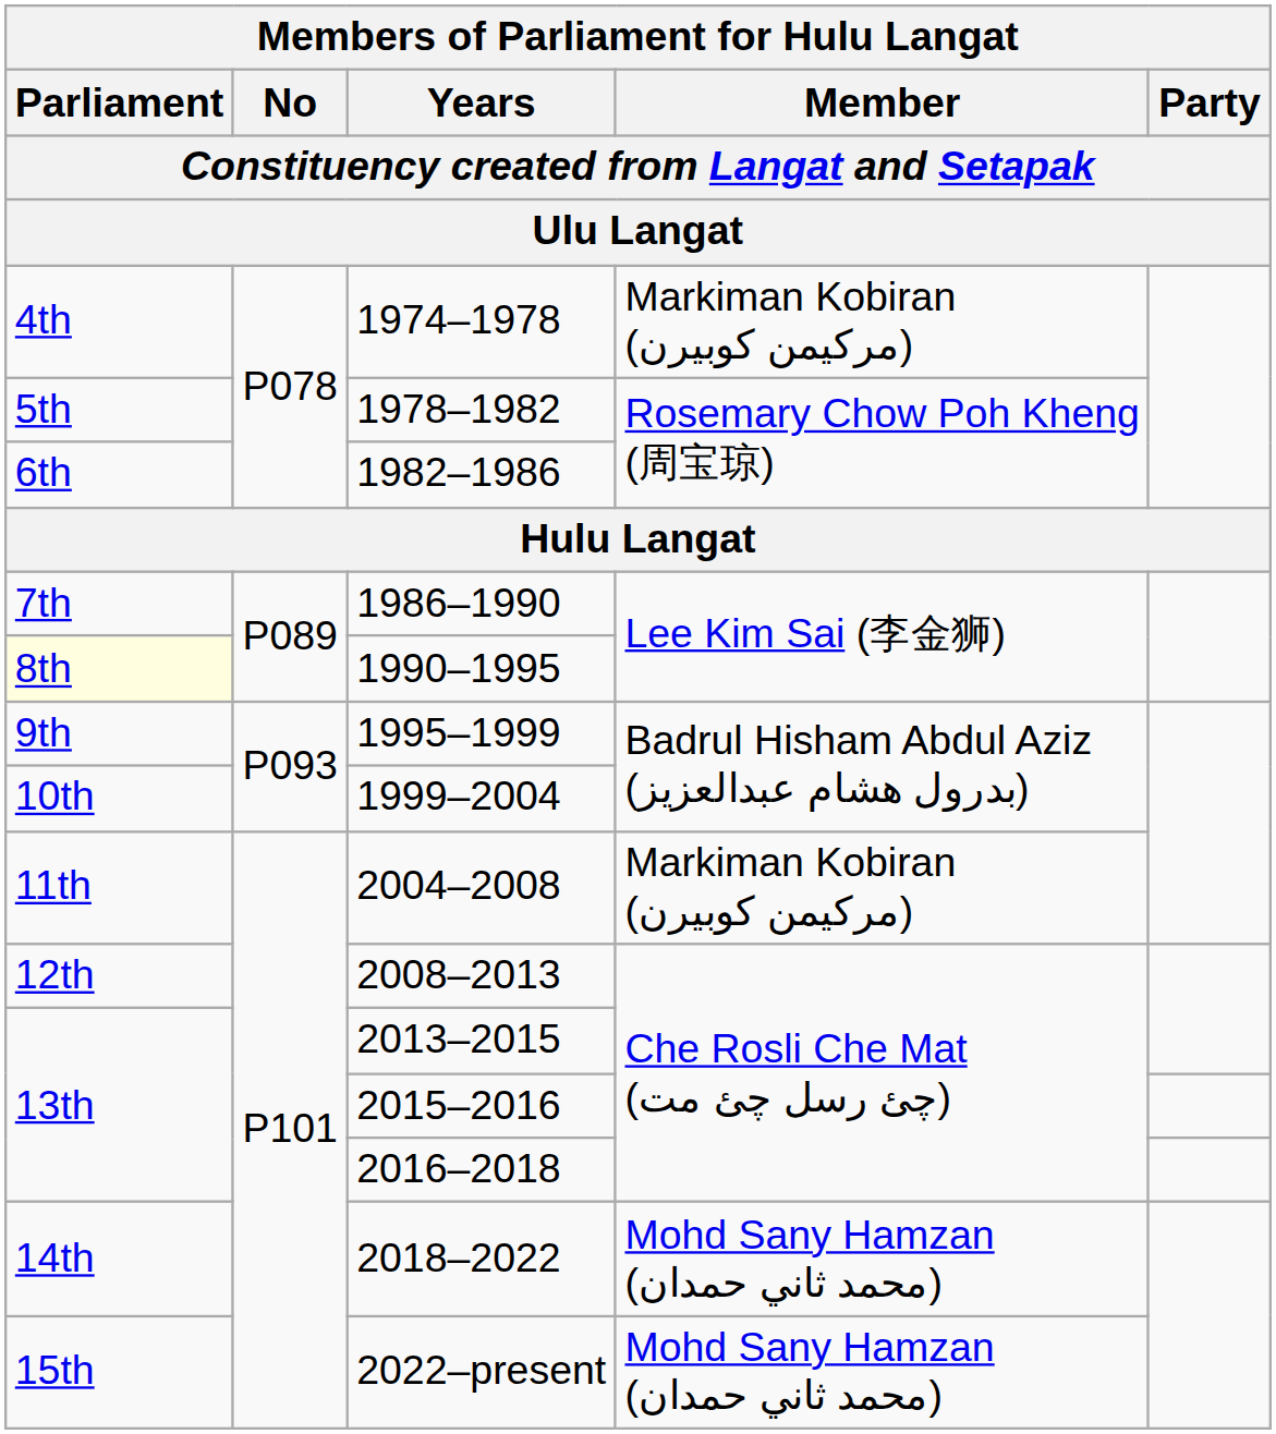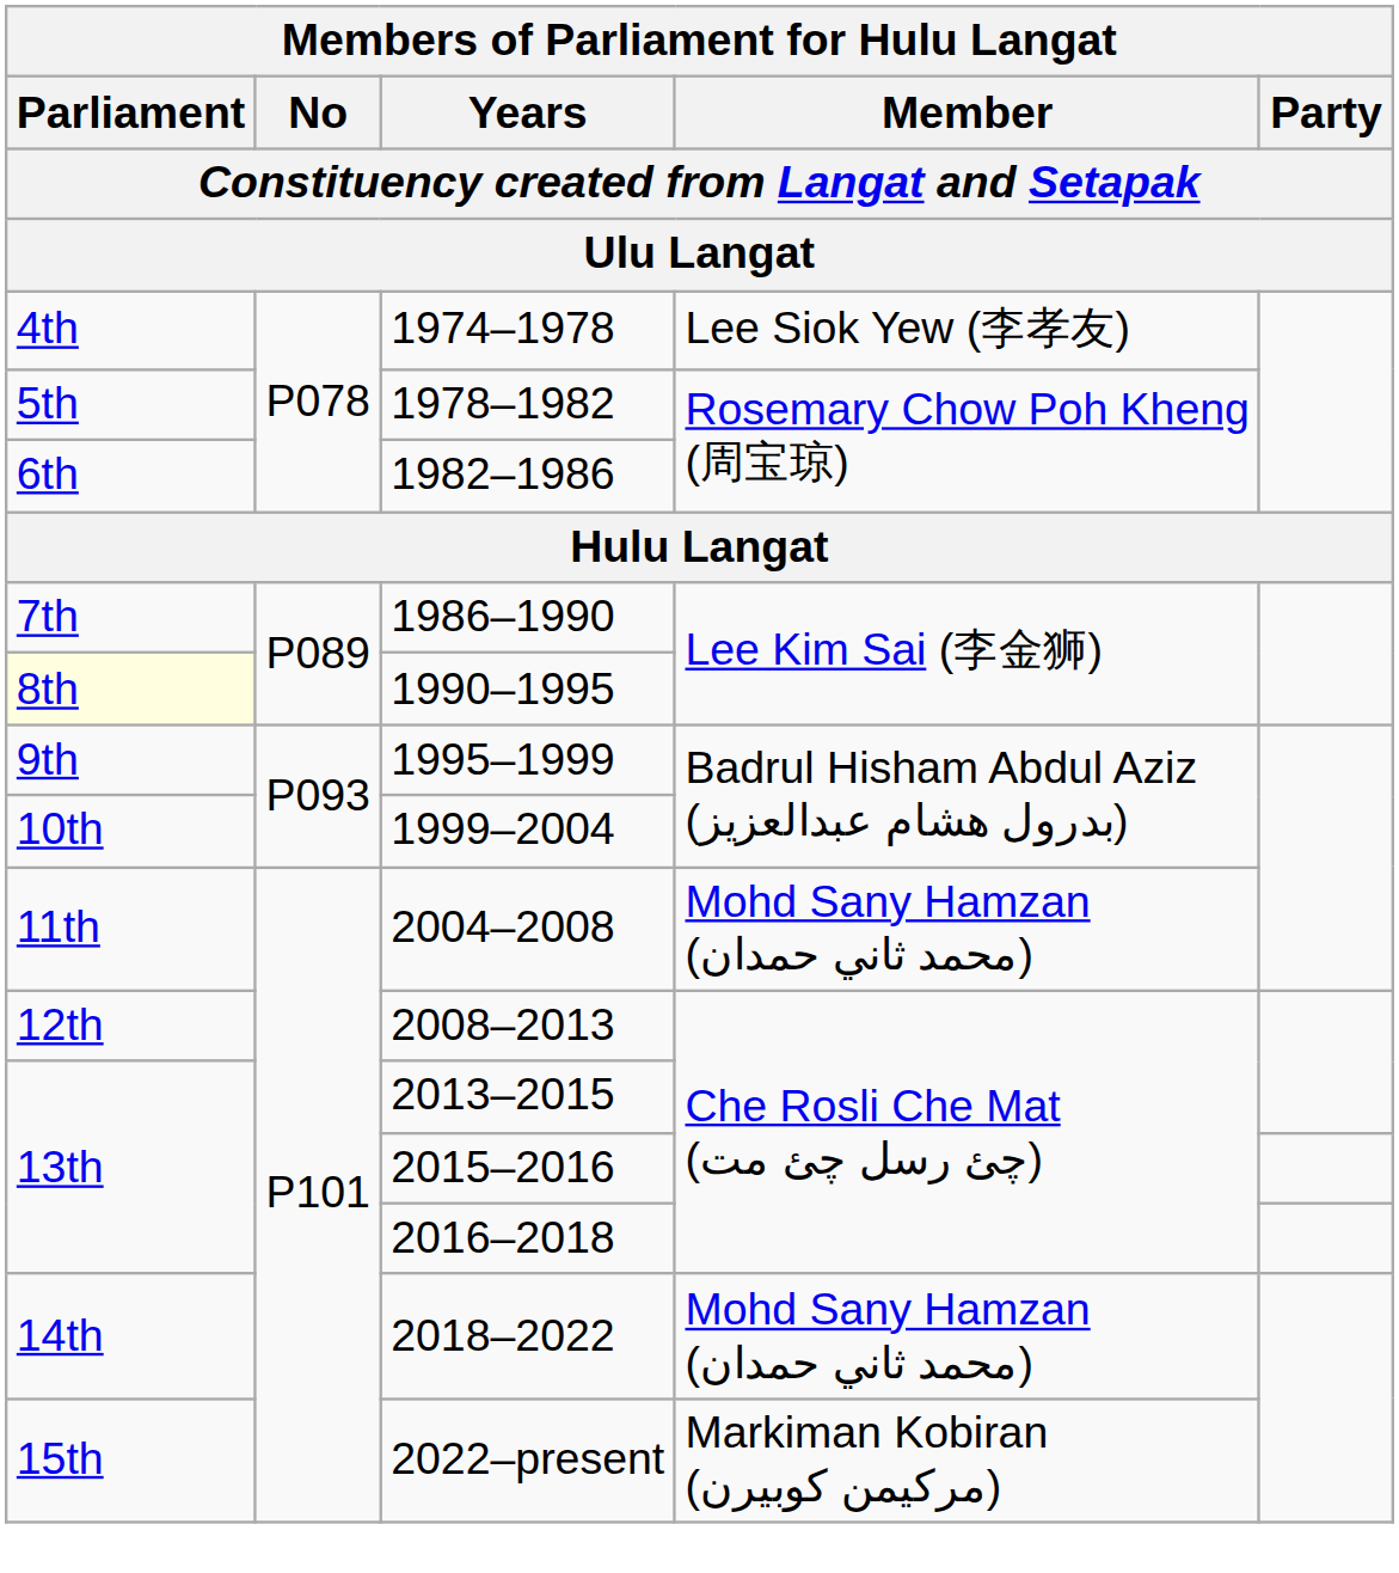1974–1978 | Member: Markiman Kobiran (مركيمن كوبيرن) -> Lee Siok Yew (李孝友)
2004–2008 | Member: Markiman Kobiran (مركيمن كوبيرن) -> Mohd Sany Hamzan (محمد ثاني حمدان)
2022–present | Member: Mohd Sany Hamzan (محمد ثاني حمدان) -> Markiman Kobiran (مركيمن كوبيرن)
